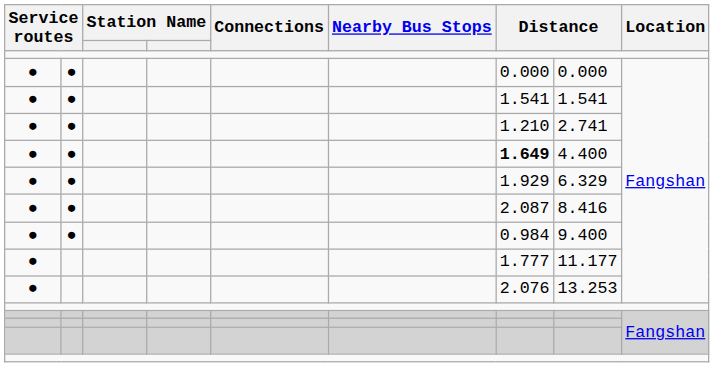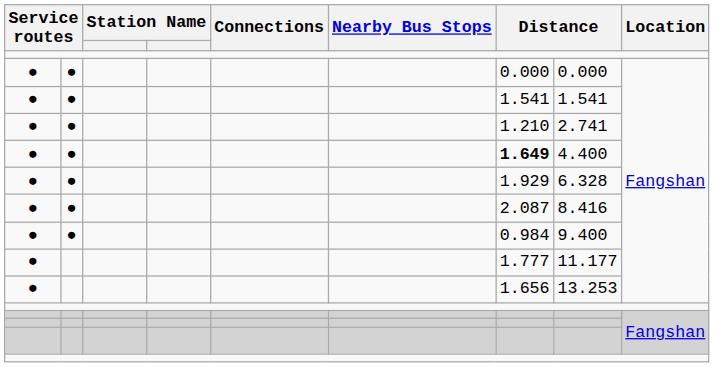row 8 | column 8: 6.329 -> 6.328
row 12 | column 7: 2.076 -> 1.656
